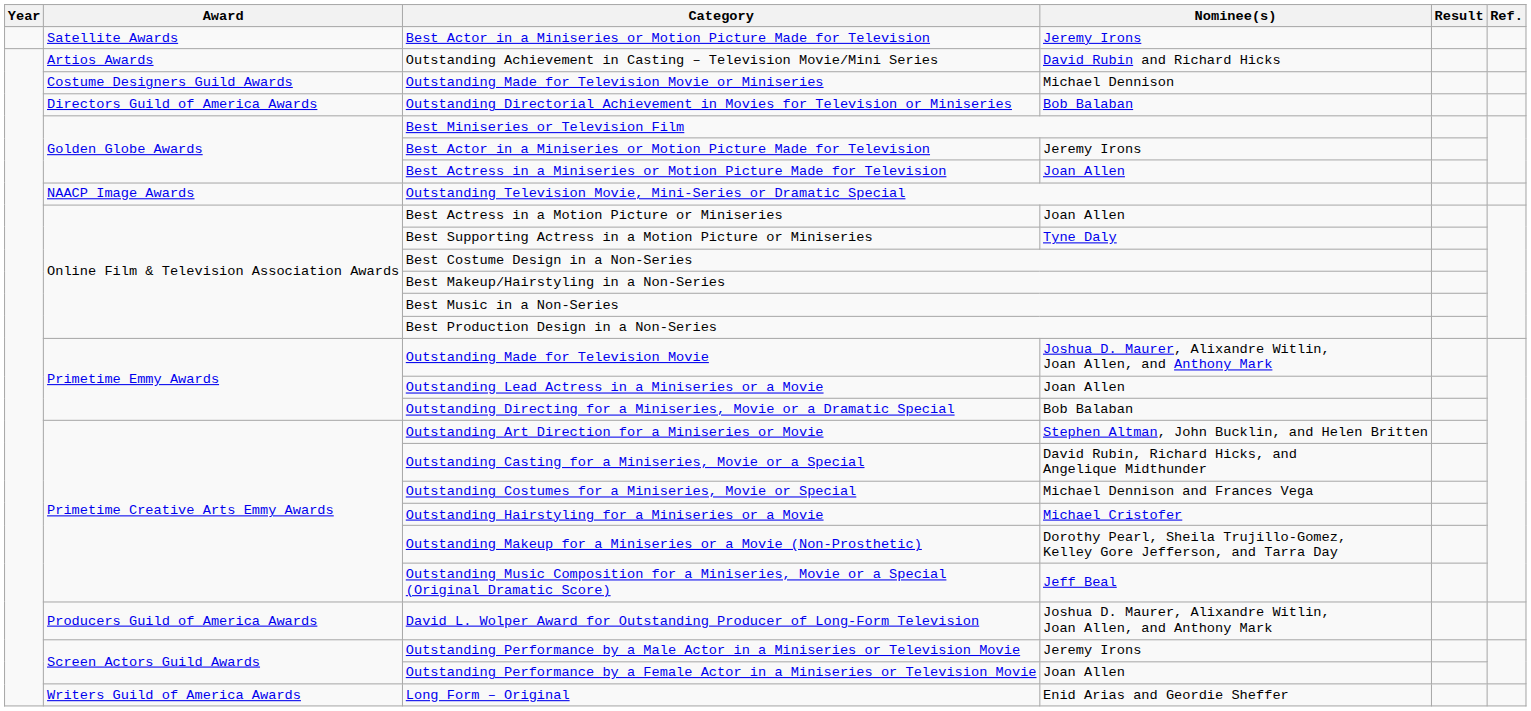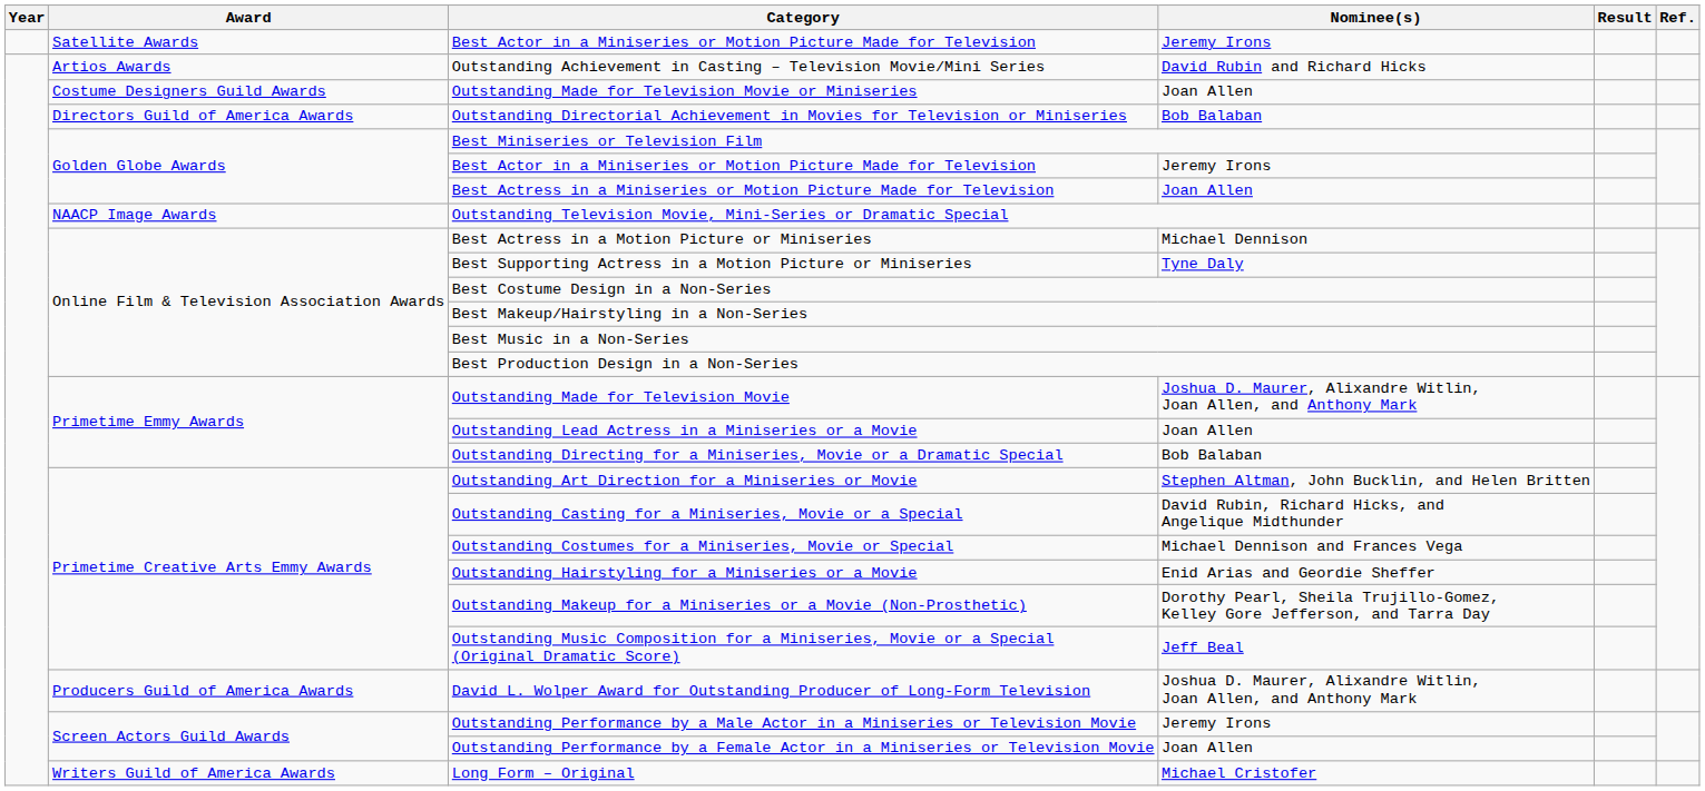Outstanding Made for Television Movie or Miniseries | Nominee(s): Michael Dennison -> Joan Allen
Best Actress in a Motion Picture or Miniseries | Nominee(s): Joan Allen -> Michael Dennison
Outstanding Hairstyling for a Miniseries or a Movie | Nominee(s): Michael Cristofer -> Enid Arias and Geordie Sheffer
Long Form – Original | Nominee(s): Enid Arias and Geordie Sheffer -> Michael Cristofer
